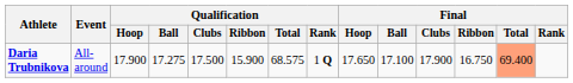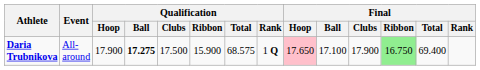row 3 | Qualification / Ball: normal -> bold
row 3 | Final / Hoop: no background -> pink background
row 3 | Final / Ribbon: no background -> lightgreen background
row 3 | Final / Total: lightsalmon background -> no background
